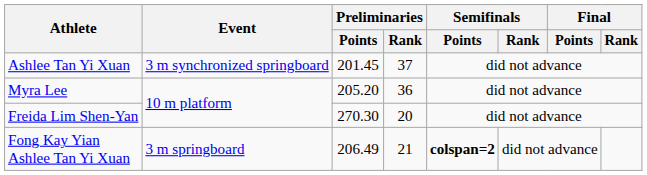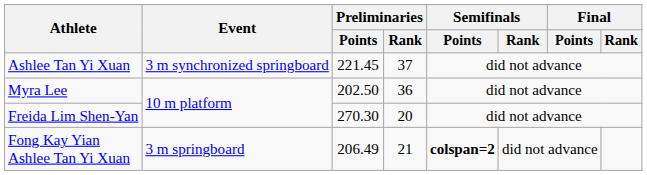Ashlee Tan Yi Xuan | Preliminaries / Points: 201.45 -> 221.45
Myra Lee | Preliminaries / Points: 205.20 -> 202.50
